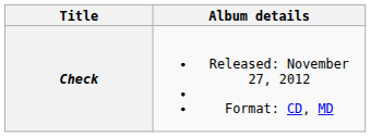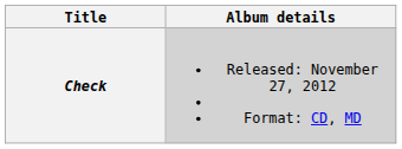Check | Album details: no background -> lightgrey background
